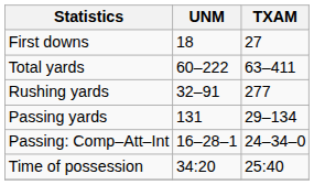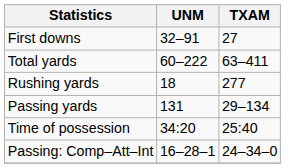First downs | UNM: 18 -> 32–91
Rushing yards | UNM: 32–91 -> 18
rows swapped: Passing: Comp–Att–Int <-> Time of possession
